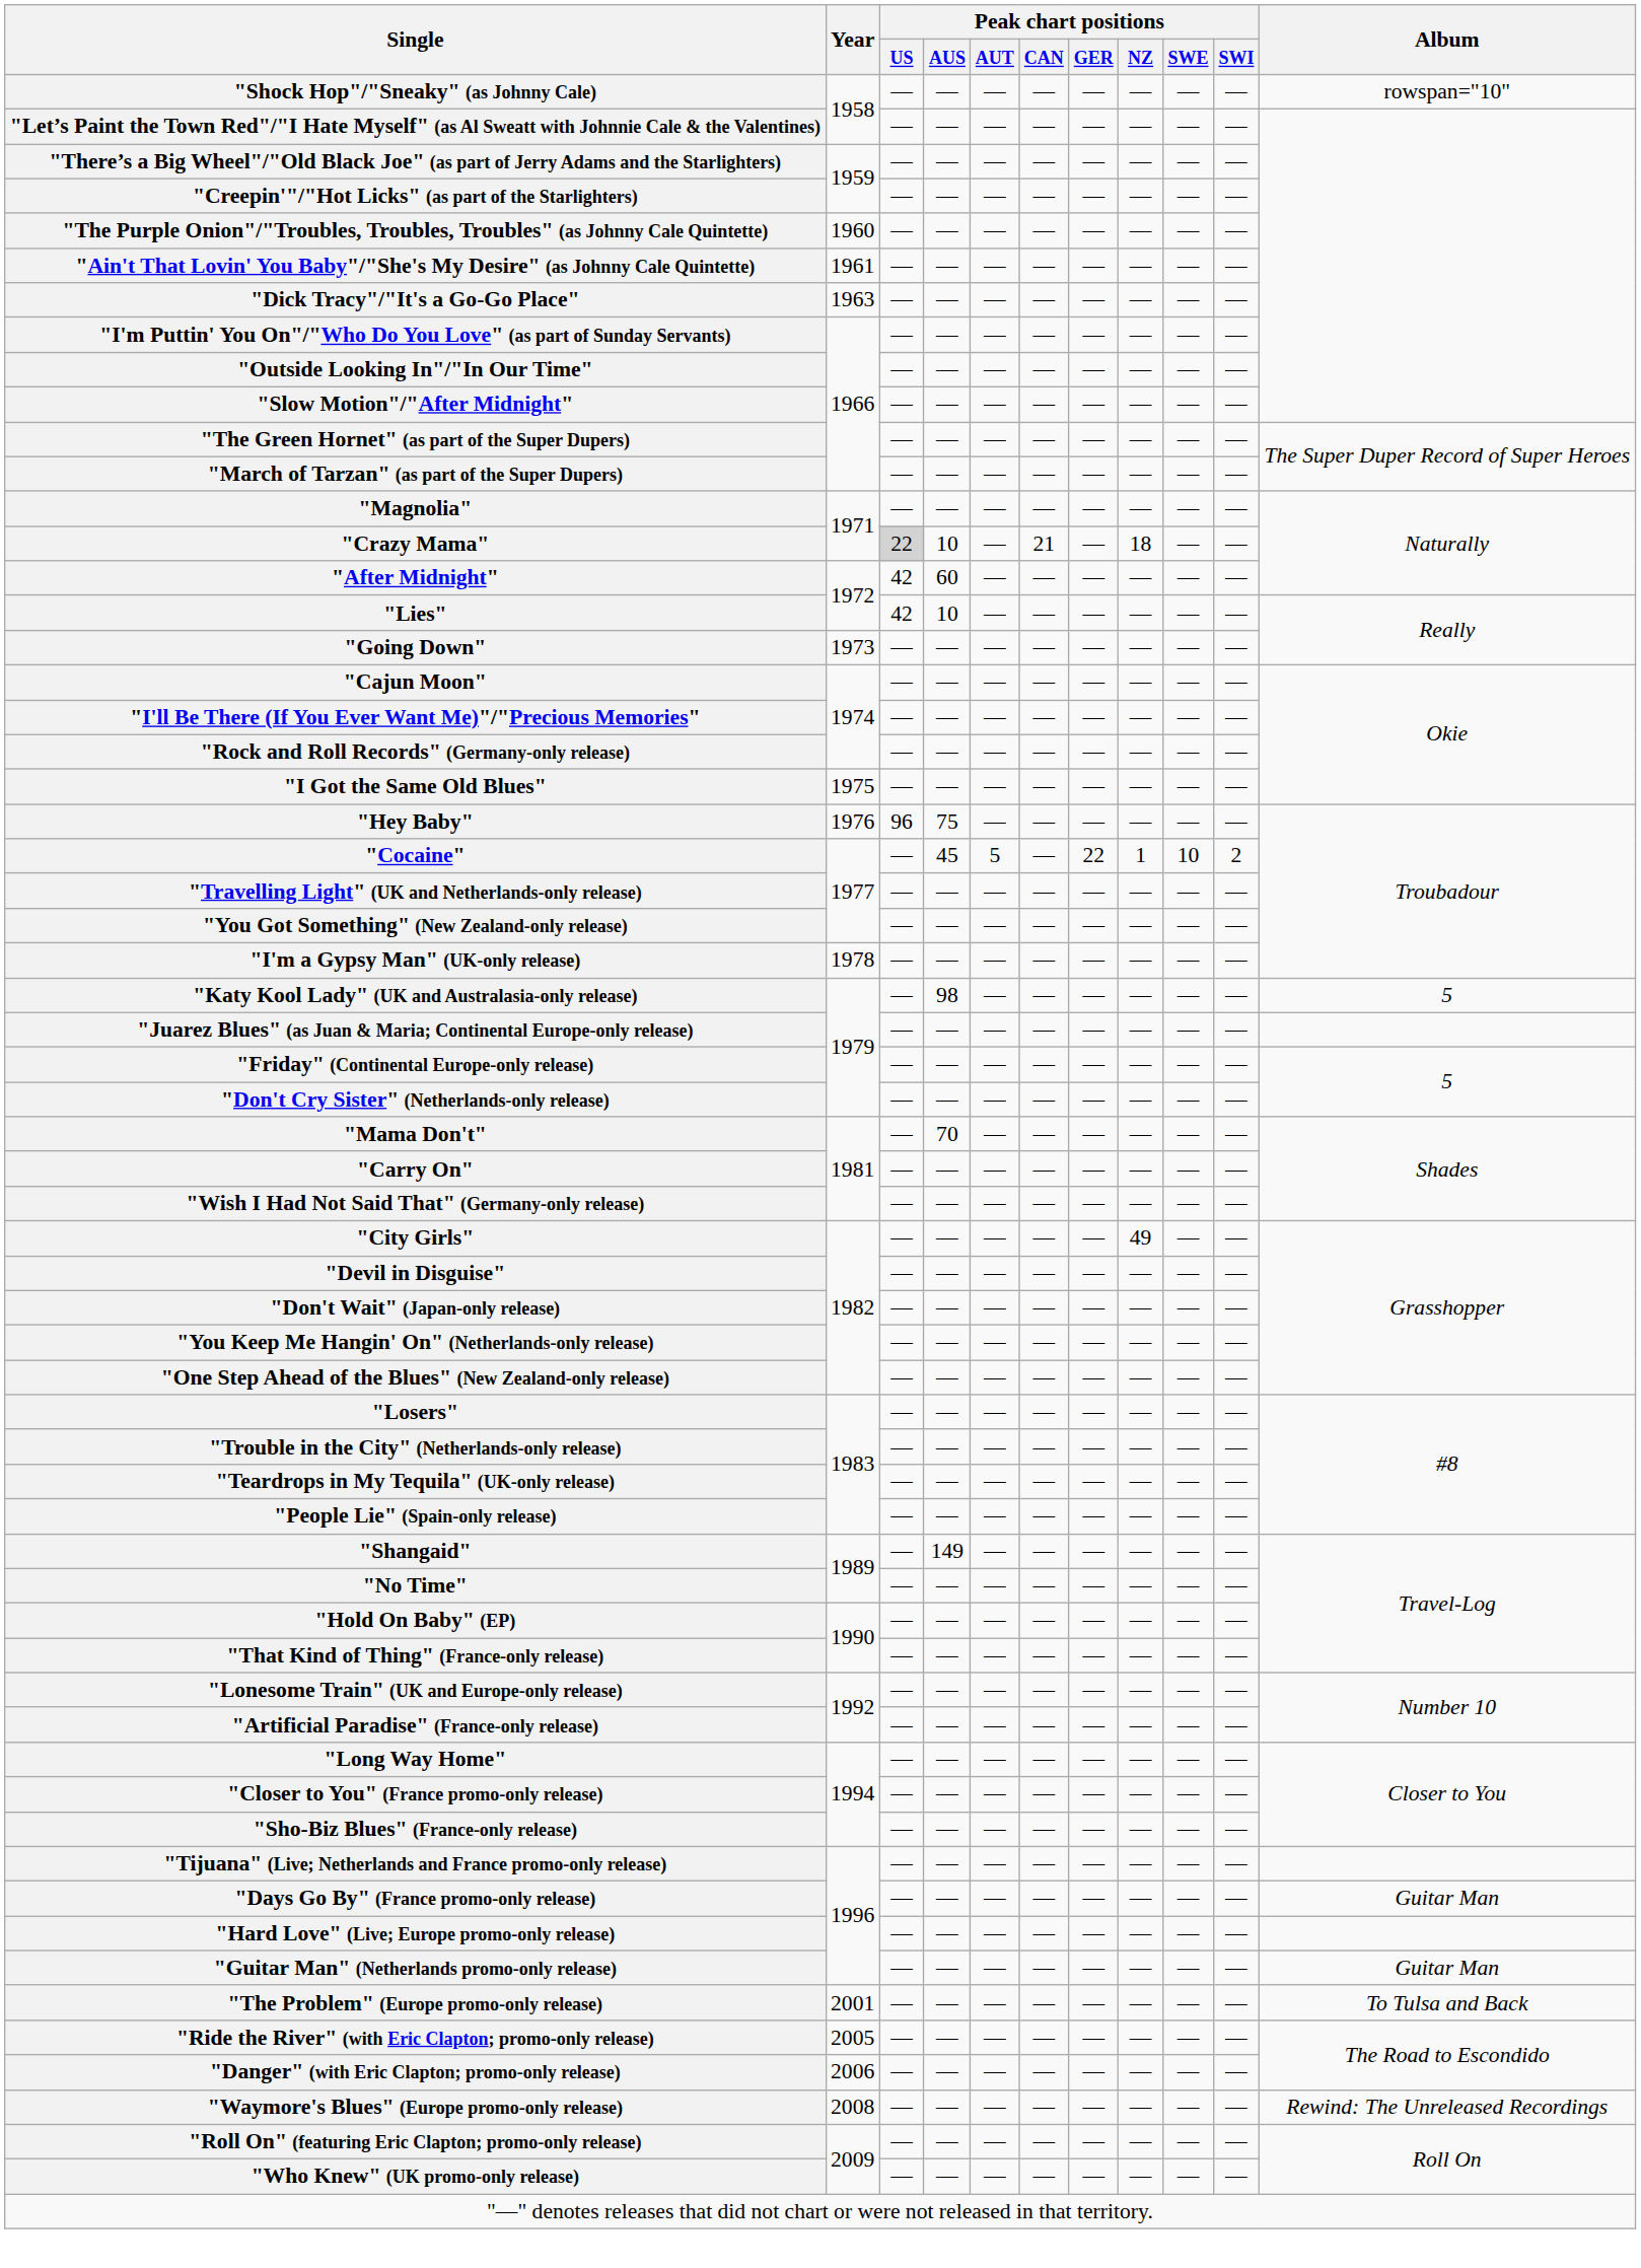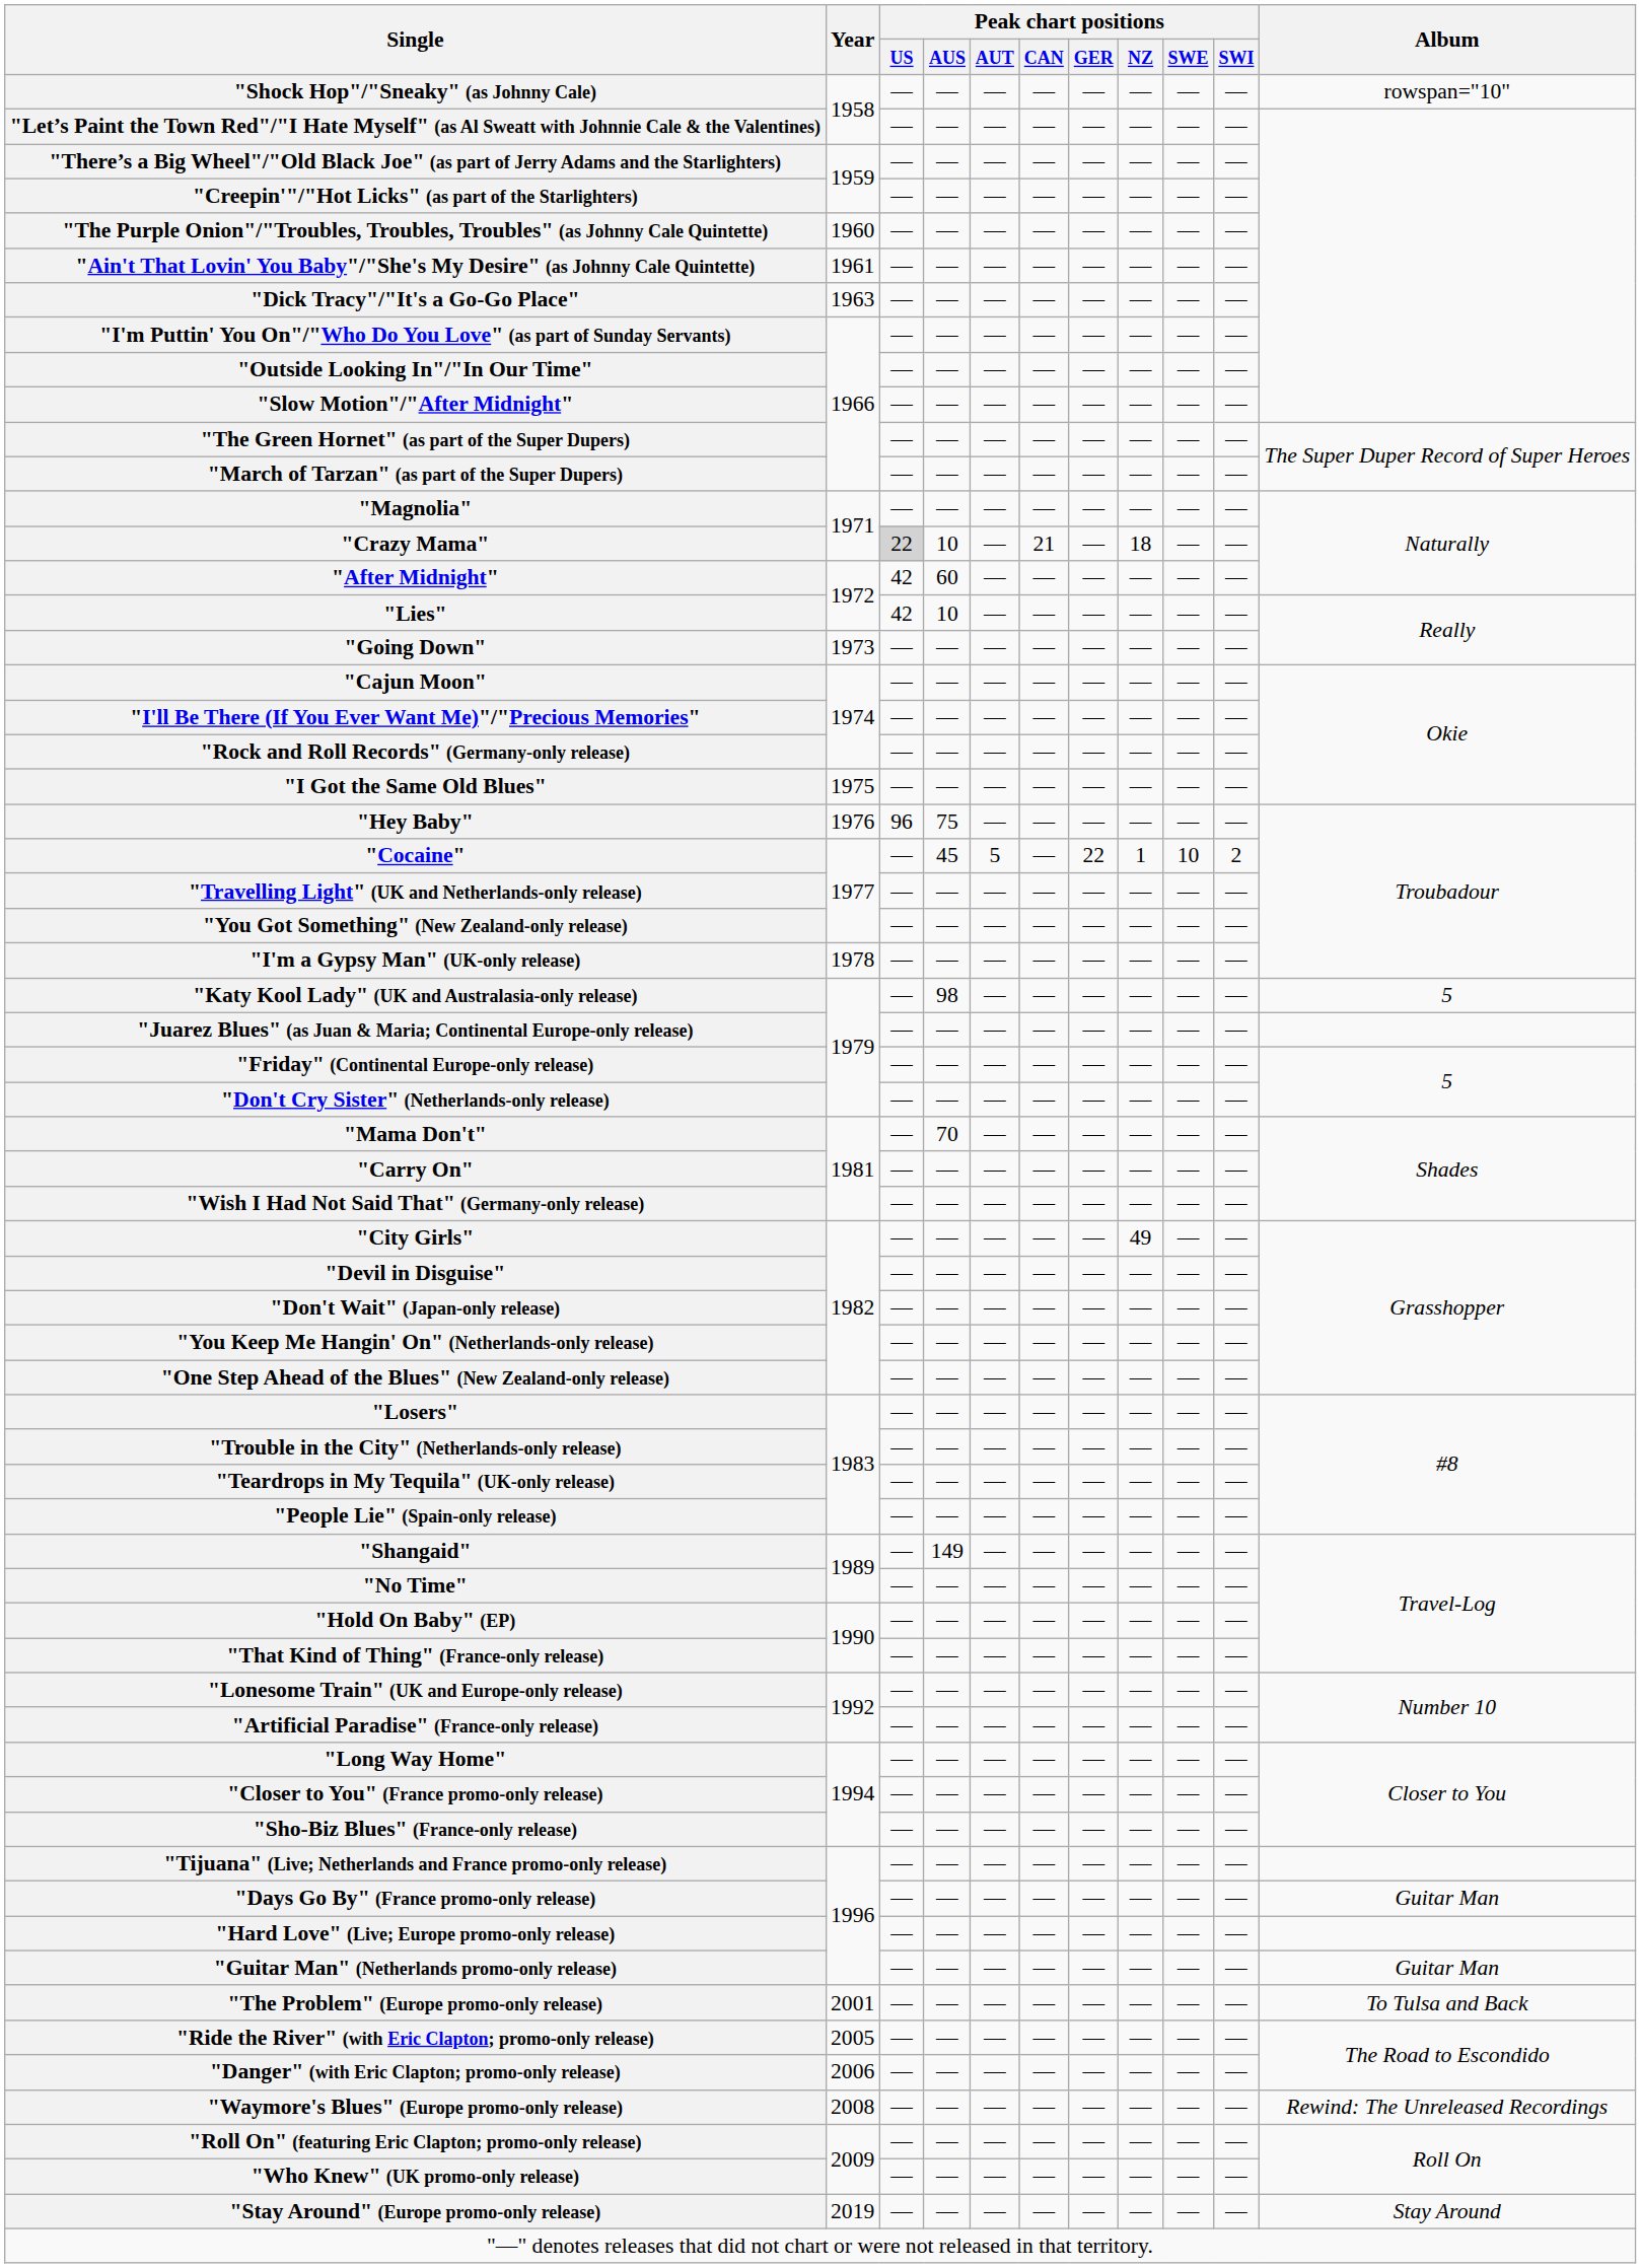+ row: "Stay Around" (Europe promo-only release) | 2019 | — | — | — | — | — | — | — | — | Stay Around
